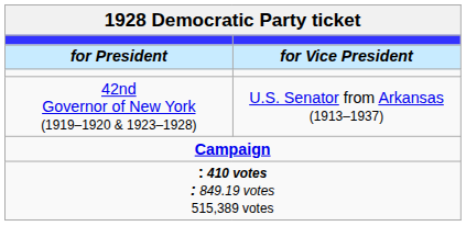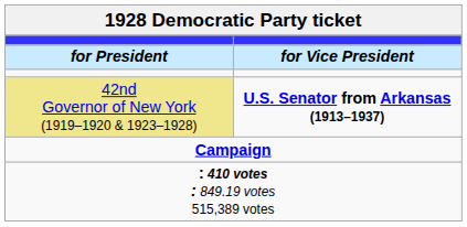42nd Governor of New York (1919–1920 & 1923–1928) | column 1: no background -> khaki background
42nd Governor of New York (1919–1920 & 1923–1928) | column 2: normal -> bold
